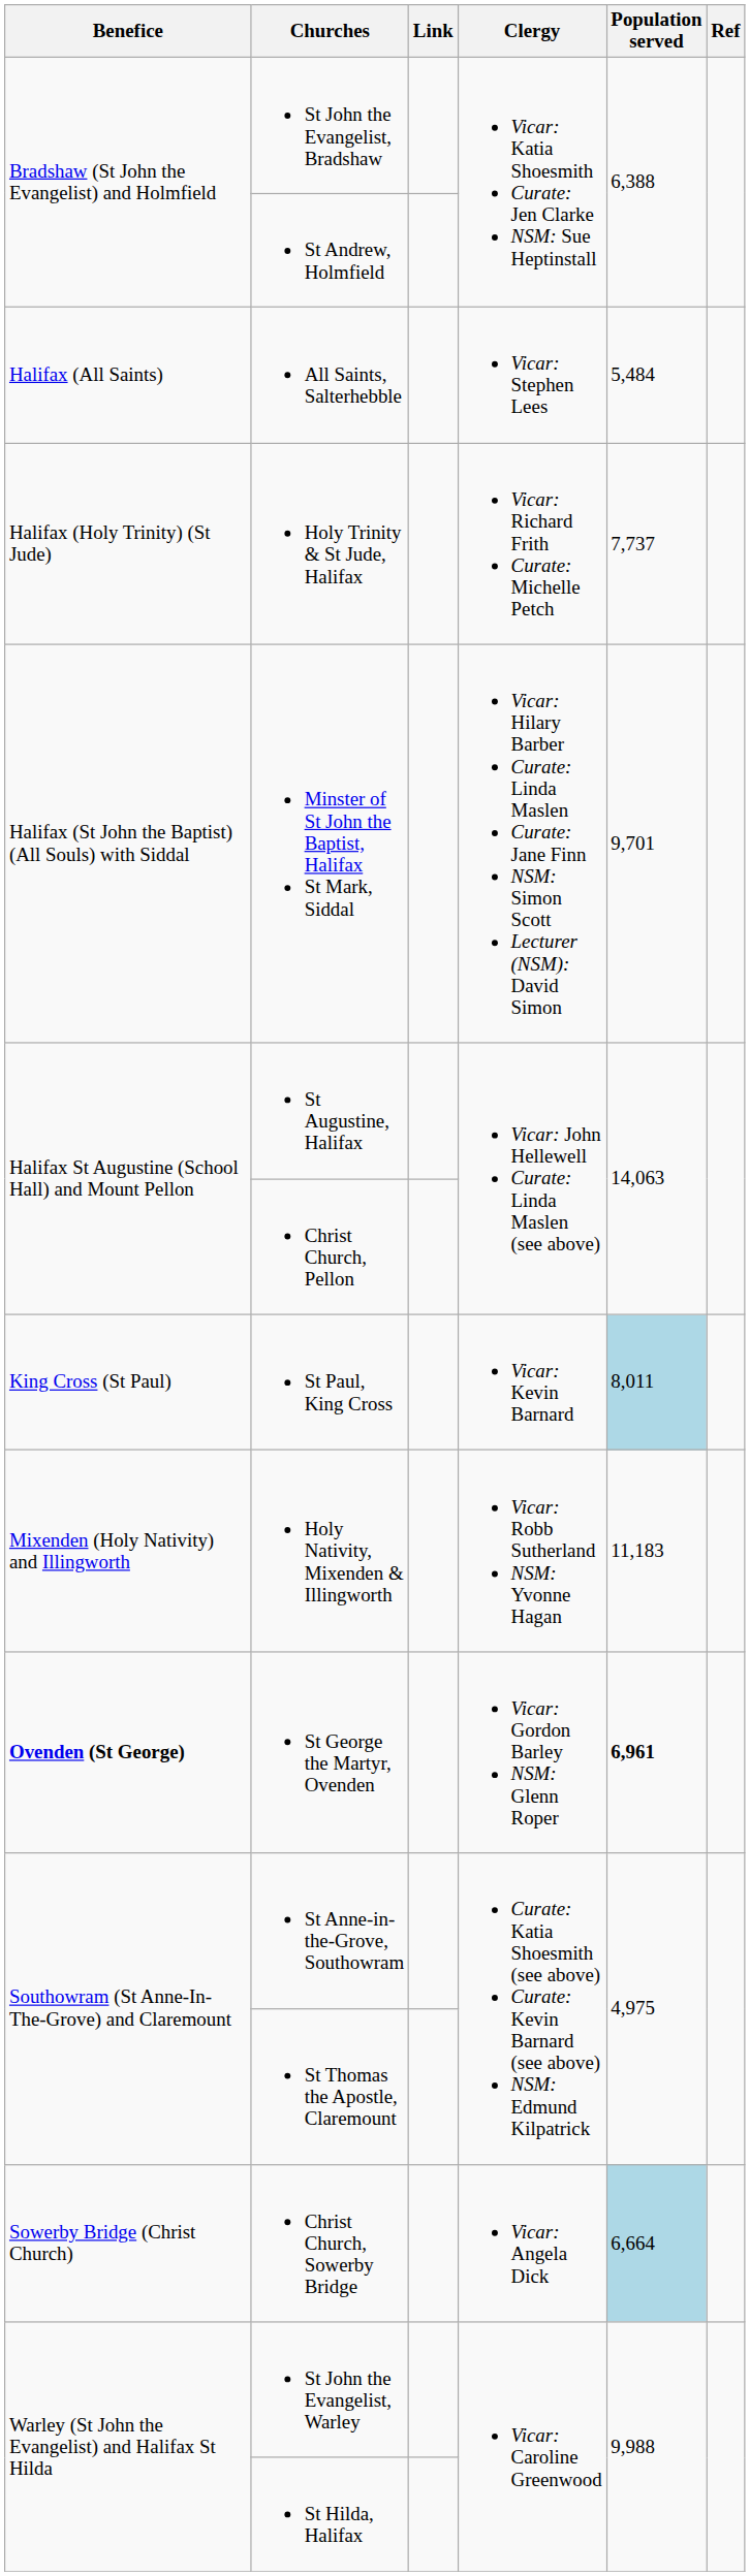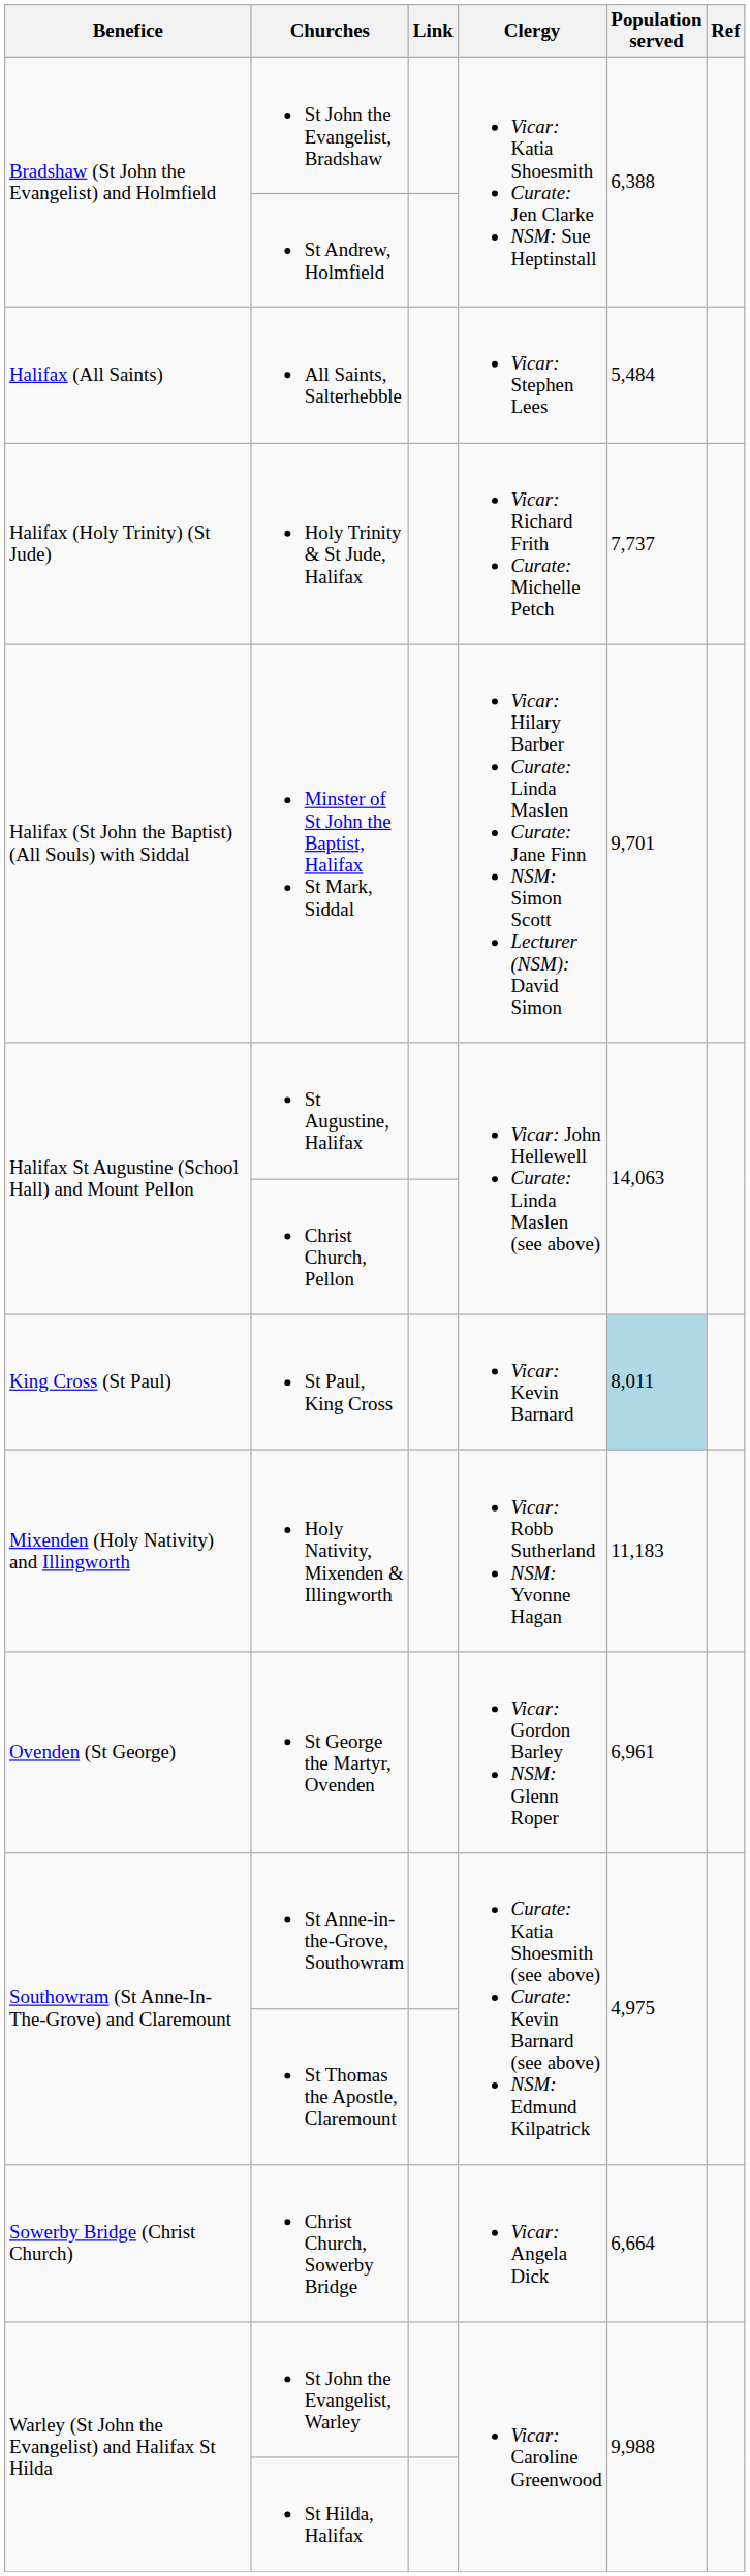St George the Martyr, Ovenden | Benefice: bold -> normal
St George the Martyr, Ovenden | Population served: bold -> normal
Christ Church, Sowerby Bridge | Population served: lightblue background -> no background
